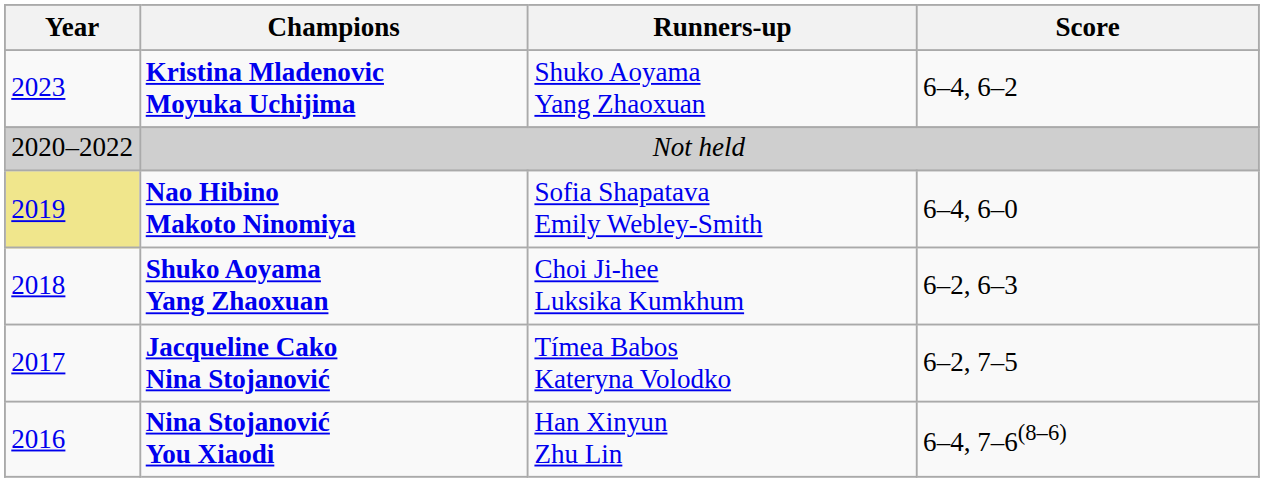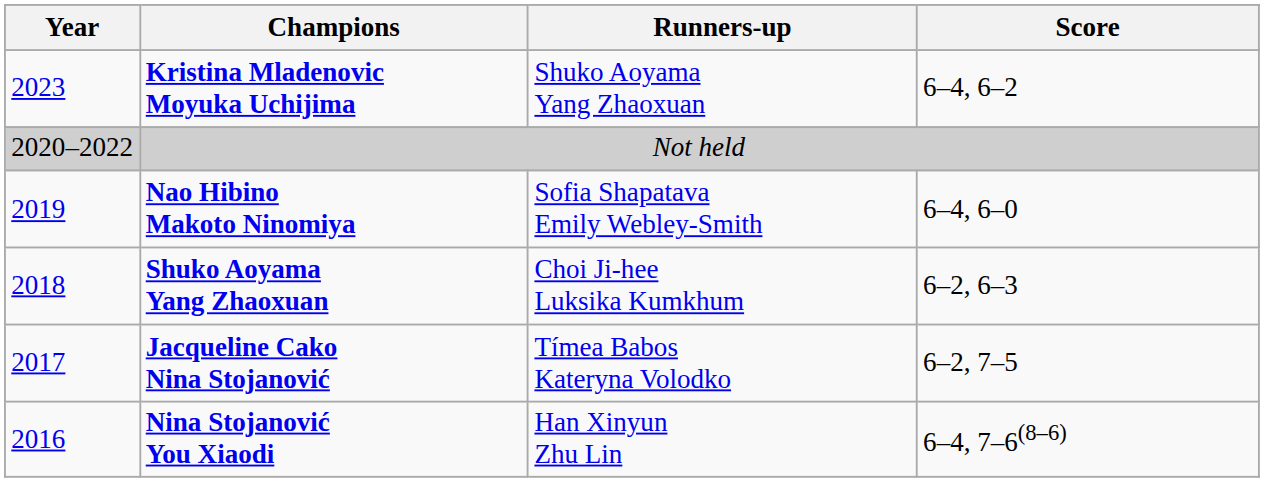Nao Hibino Makoto Ninomiya | Year: khaki background -> no background
